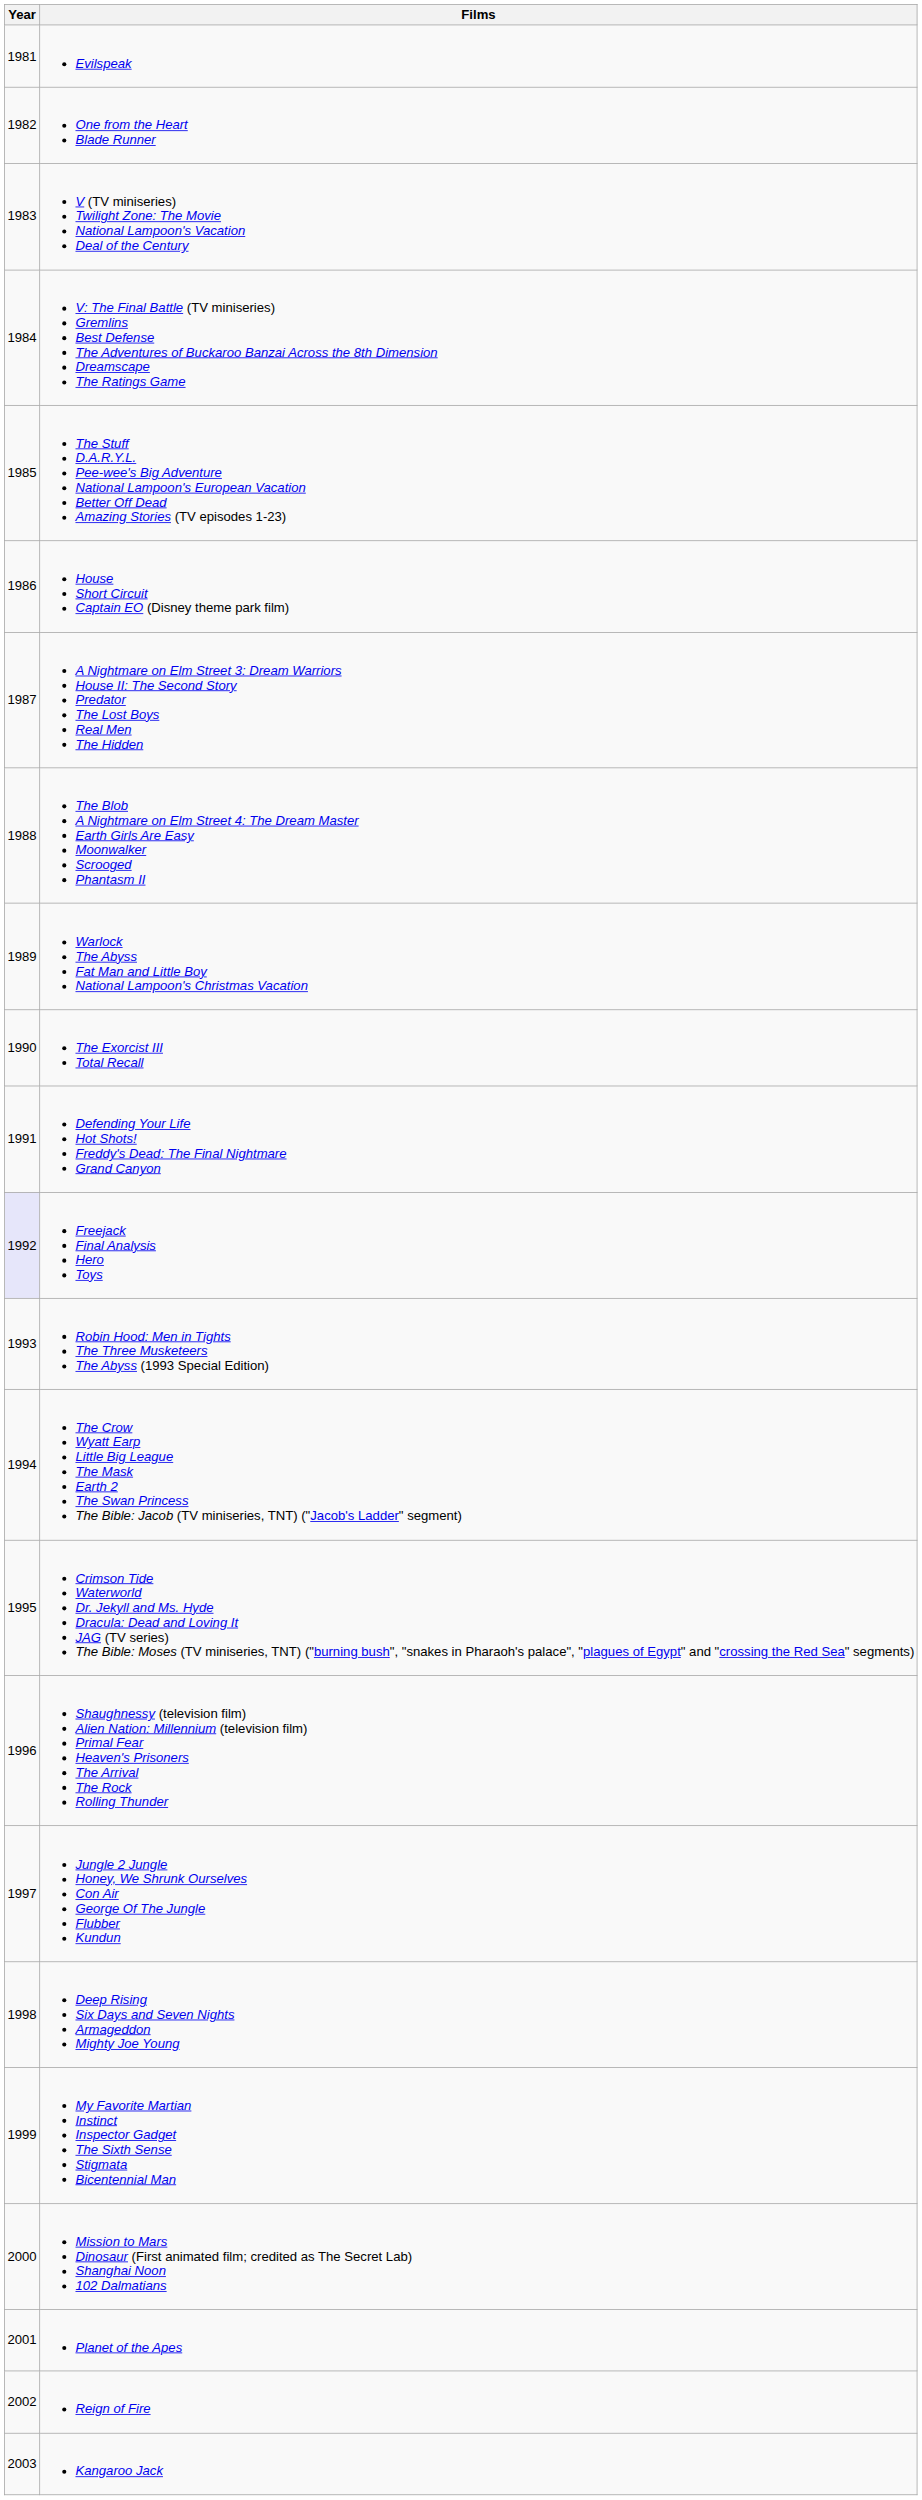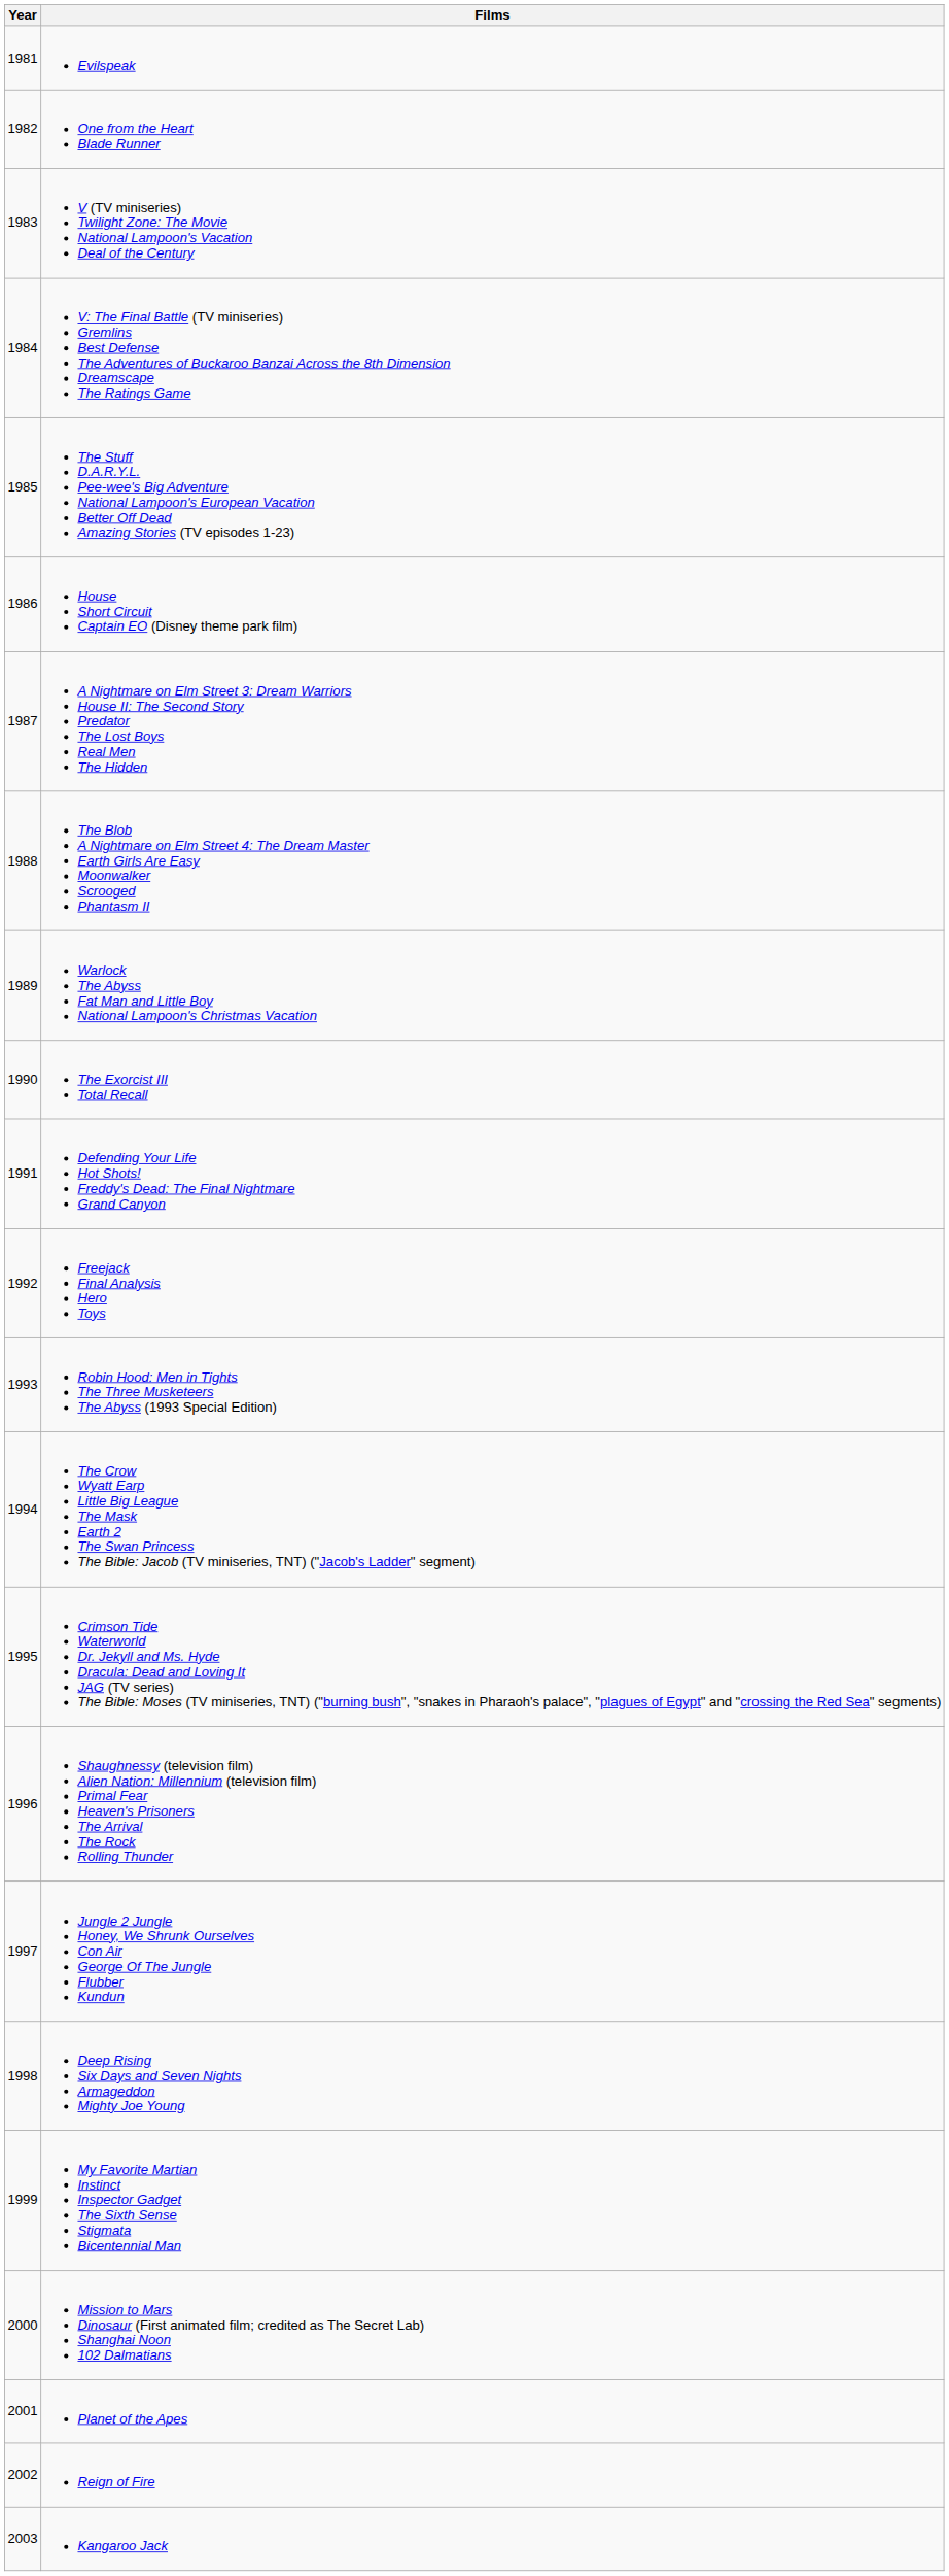Freejack Final Analysis Hero Toys | Year: lavender background -> no background
